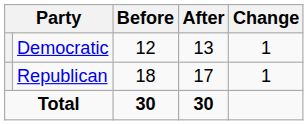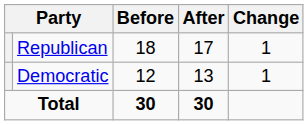rows swapped: Republican <-> Democratic
